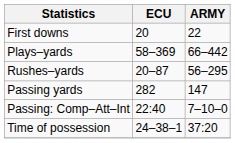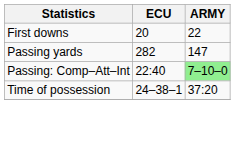- row: Plays–yards | 58–369 | 66–442
- row: Rushes–yards | 20–87 | 56–295
Passing: Comp–Att–Int | ARMY: no background -> lightgreen background
